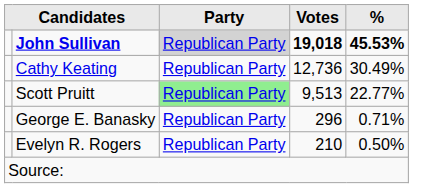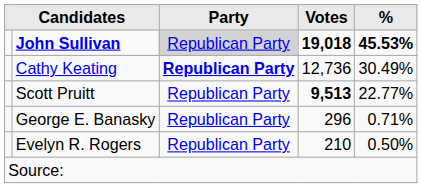Cathy Keating | Party: normal -> bold
Scott Pruitt | Party: lightgreen background -> no background
Scott Pruitt | Votes: normal -> bold
